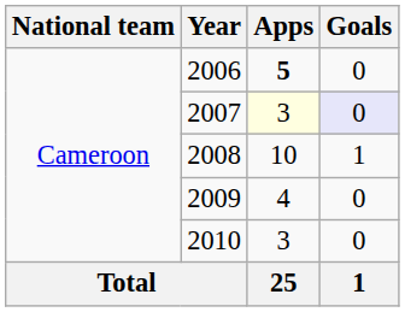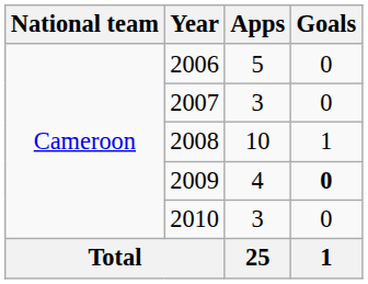2006 | Apps: bold -> normal
2007 | Apps: lightyellow background -> no background
2007 | Goals: lavender background -> no background
2009 | Goals: normal -> bold
